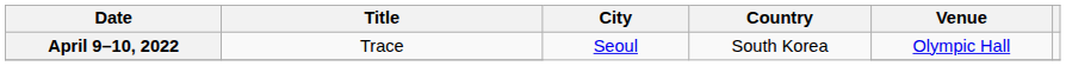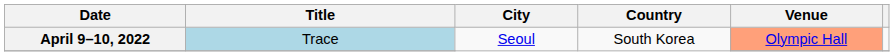April 9–10, 2022 | Title: no background -> lightblue background
April 9–10, 2022 | Venue: no background -> lightsalmon background
